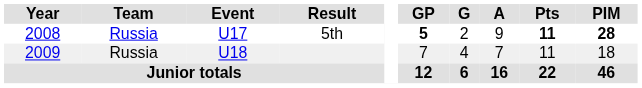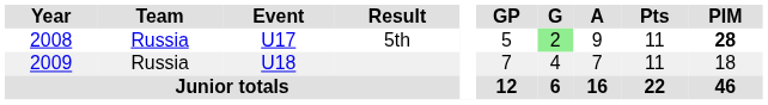5th | GP: bold -> normal
5th | G: no background -> lightgreen background
5th | Pts: bold -> normal
